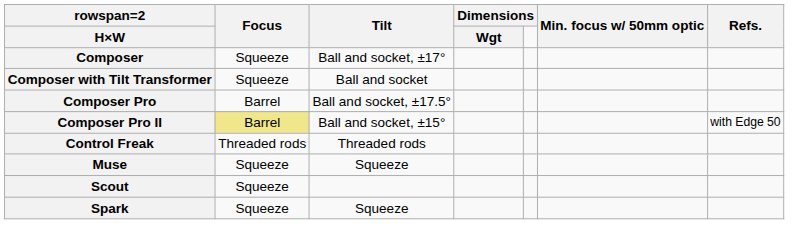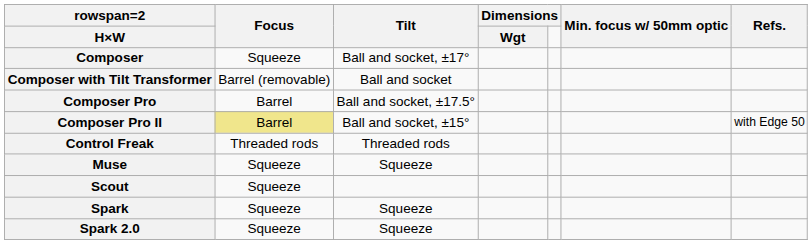Composer with Tilt Transformer | Focus: Squeeze -> Barrel (removable)
+ row: Spark 2.0 | Squeeze | Squeeze
